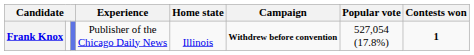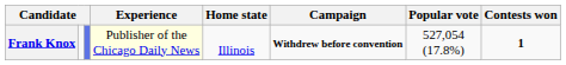Frank Knox | Experience: no background -> lightyellow background
